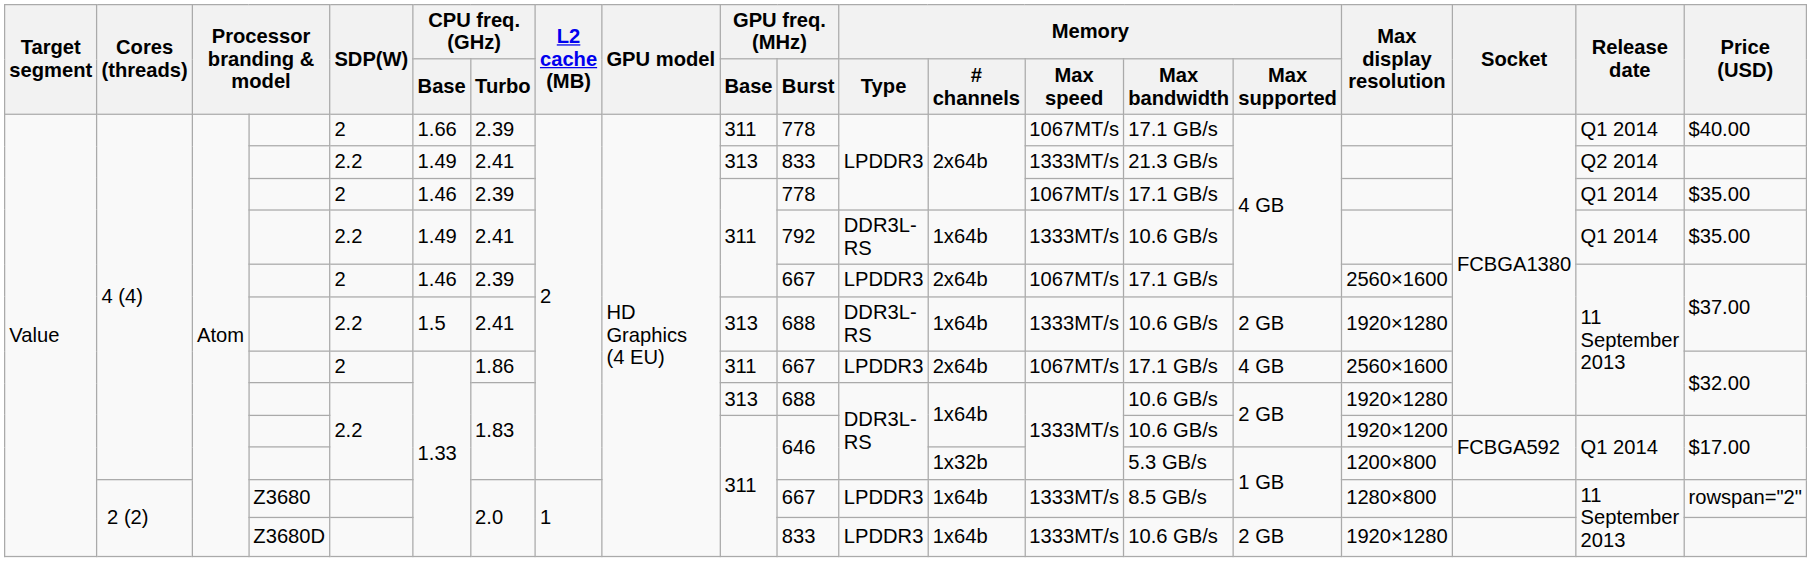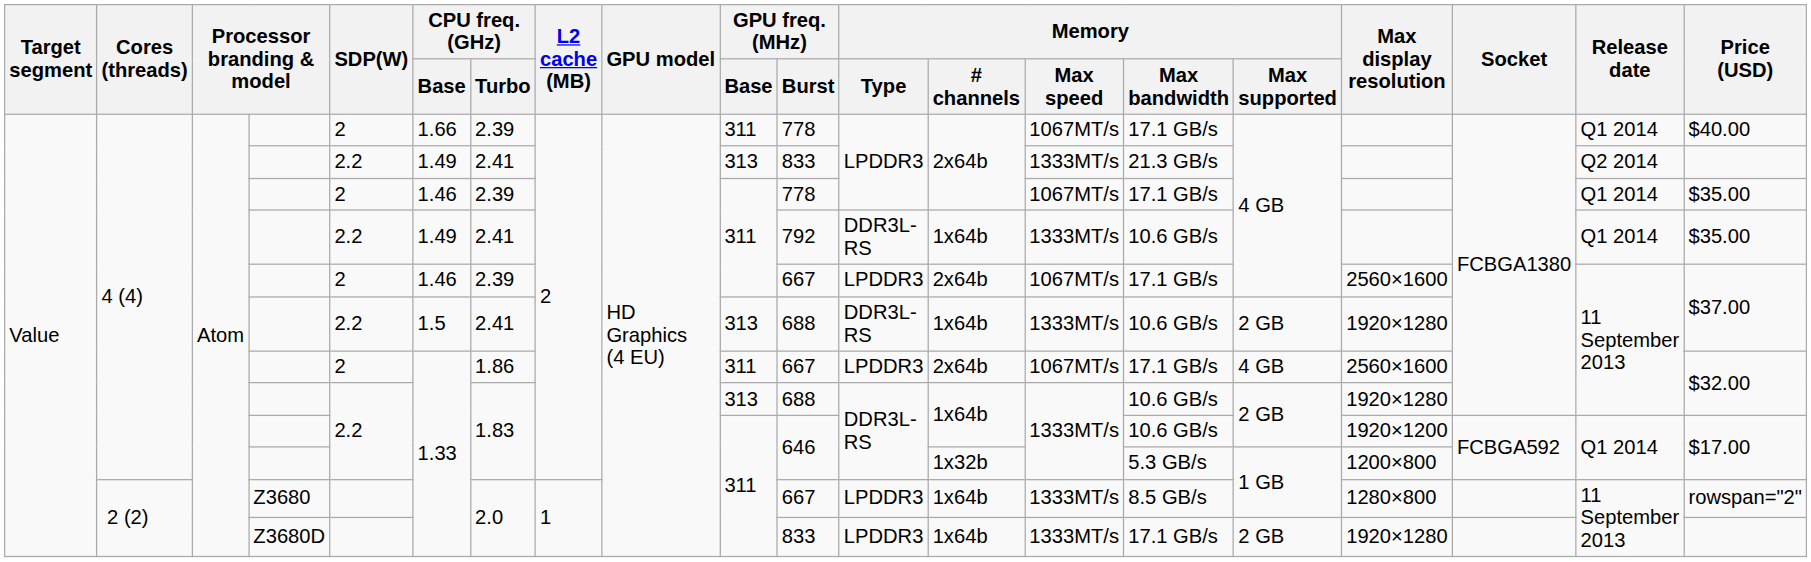Z3680D | Memory / Max bandwidth: 10.6 GB/s -> 17.1 GB/s
